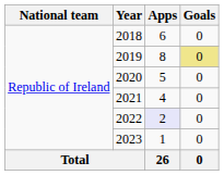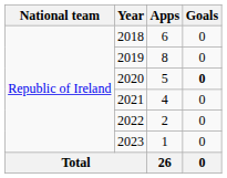2019 | Goals: khaki background -> no background
2020 | Goals: normal -> bold
2022 | Apps: lavender background -> no background
